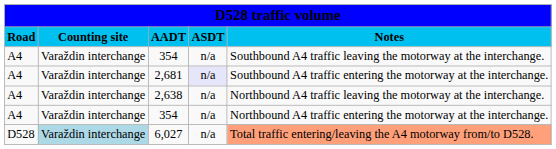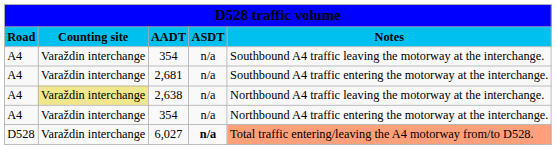2,681 | column 4: lavender background -> no background
2,638 | column 2: no background -> khaki background
6,027 | column 2: lightblue background -> no background
6,027 | column 4: normal -> bold
